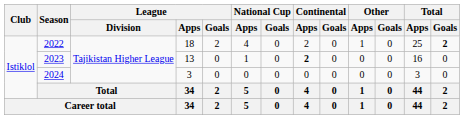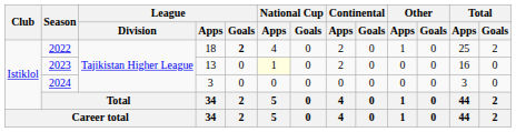2022 | League / Goals: normal -> bold
2022 | Total / Goals: bold -> normal
2023 | National Cup / Apps: no background -> lightyellow background
2023 | Continental / Apps: bold -> normal
